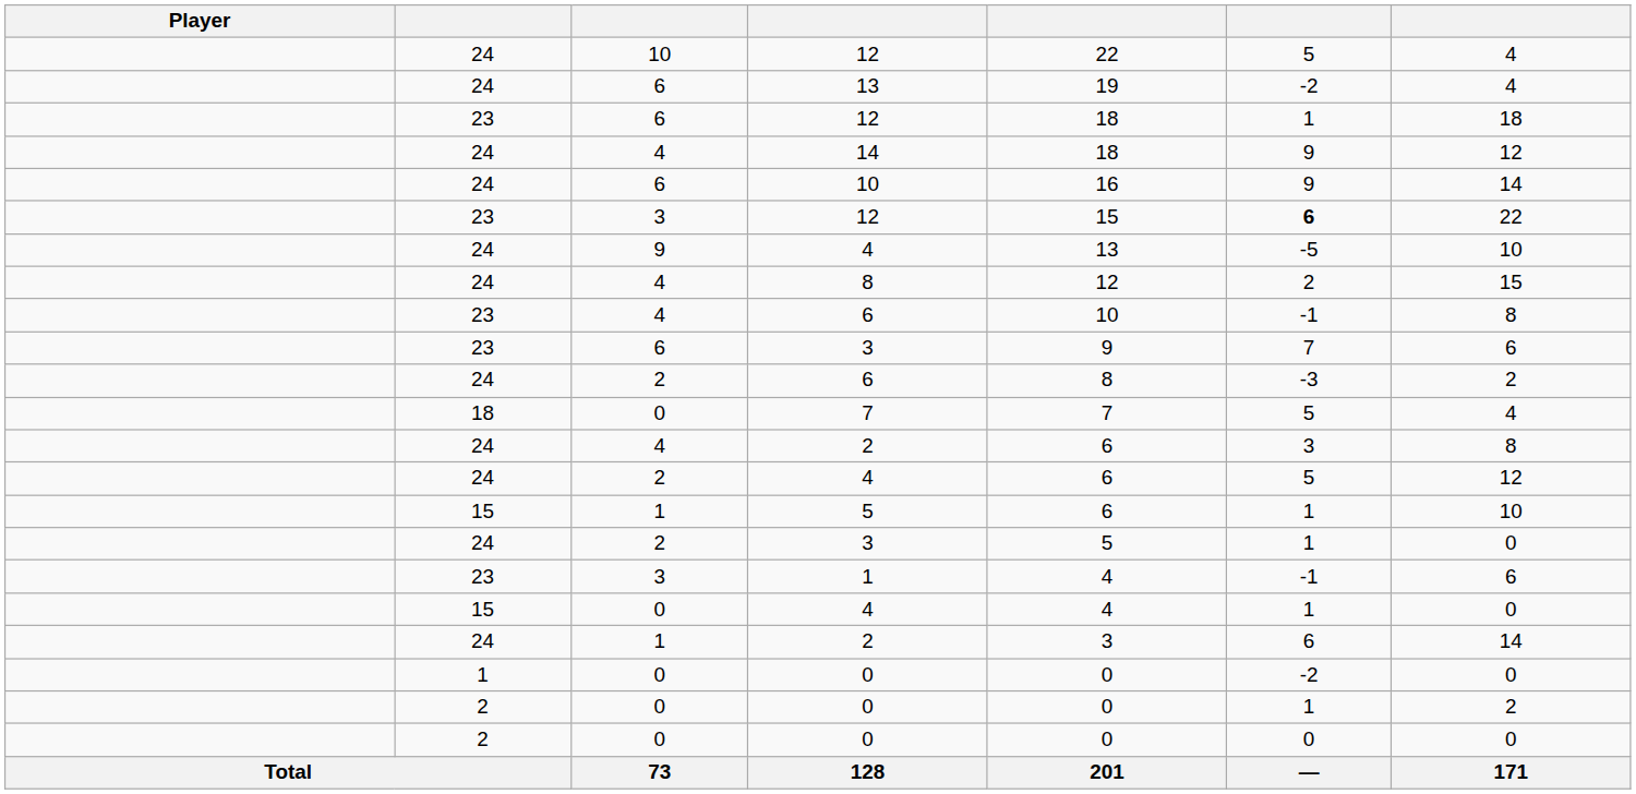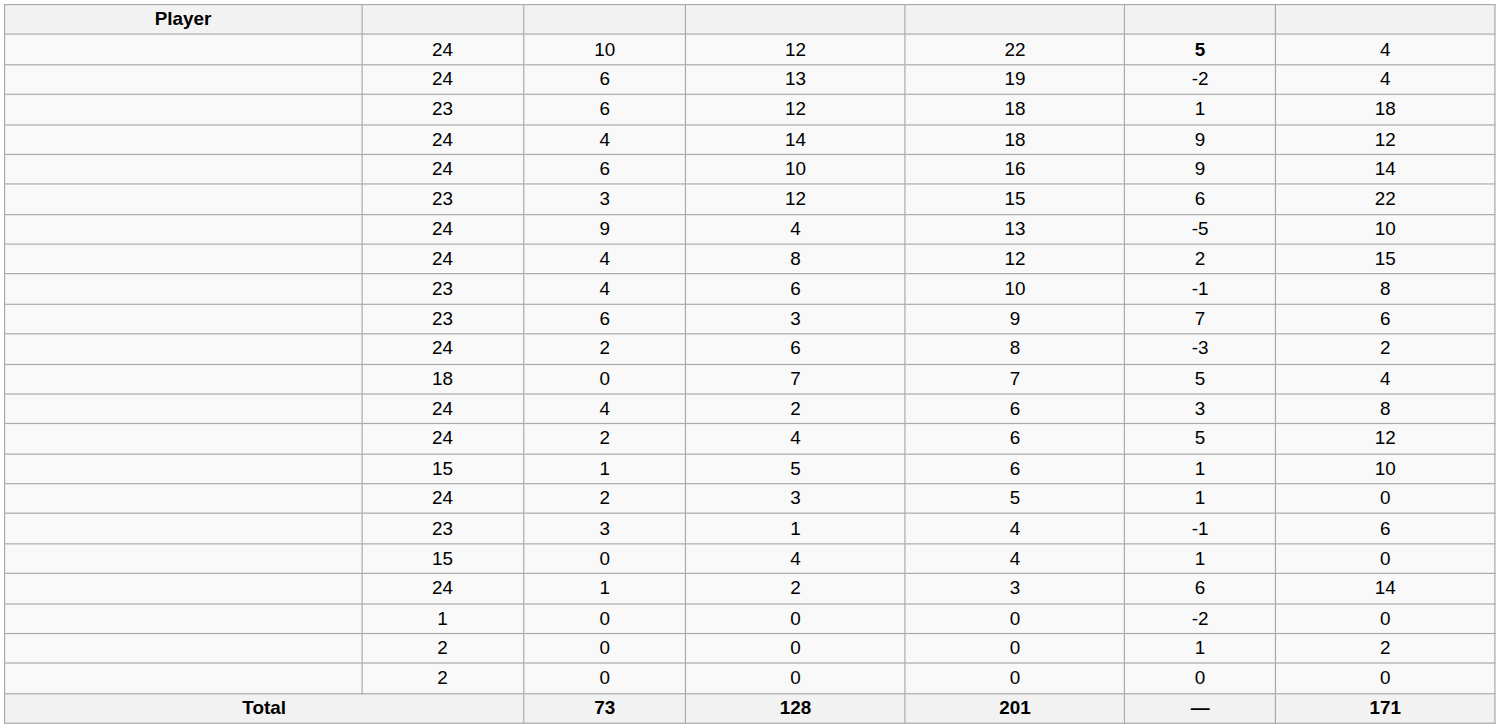10 / 12 | column 6: normal -> bold
3 / 12 | column 6: bold -> normal
